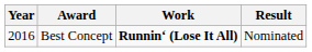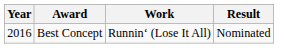row 2 | Work: bold -> normal
